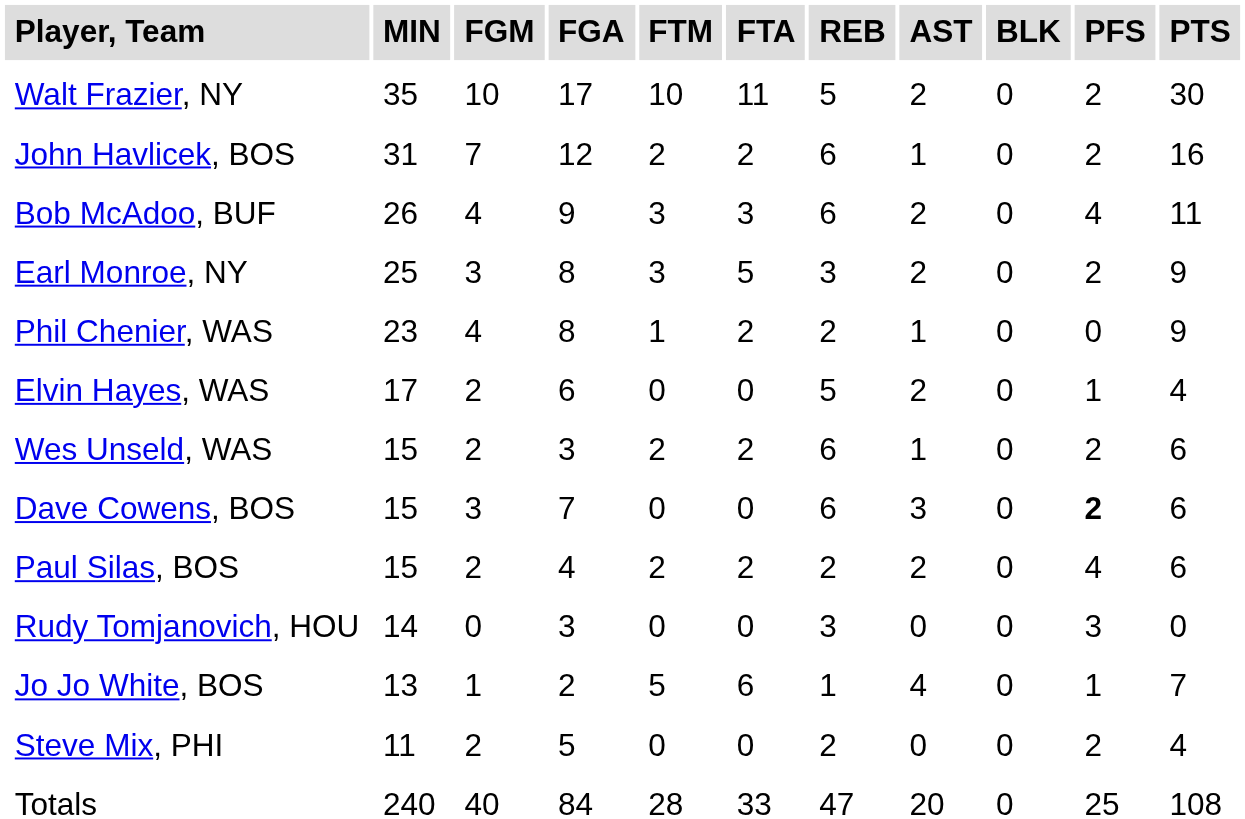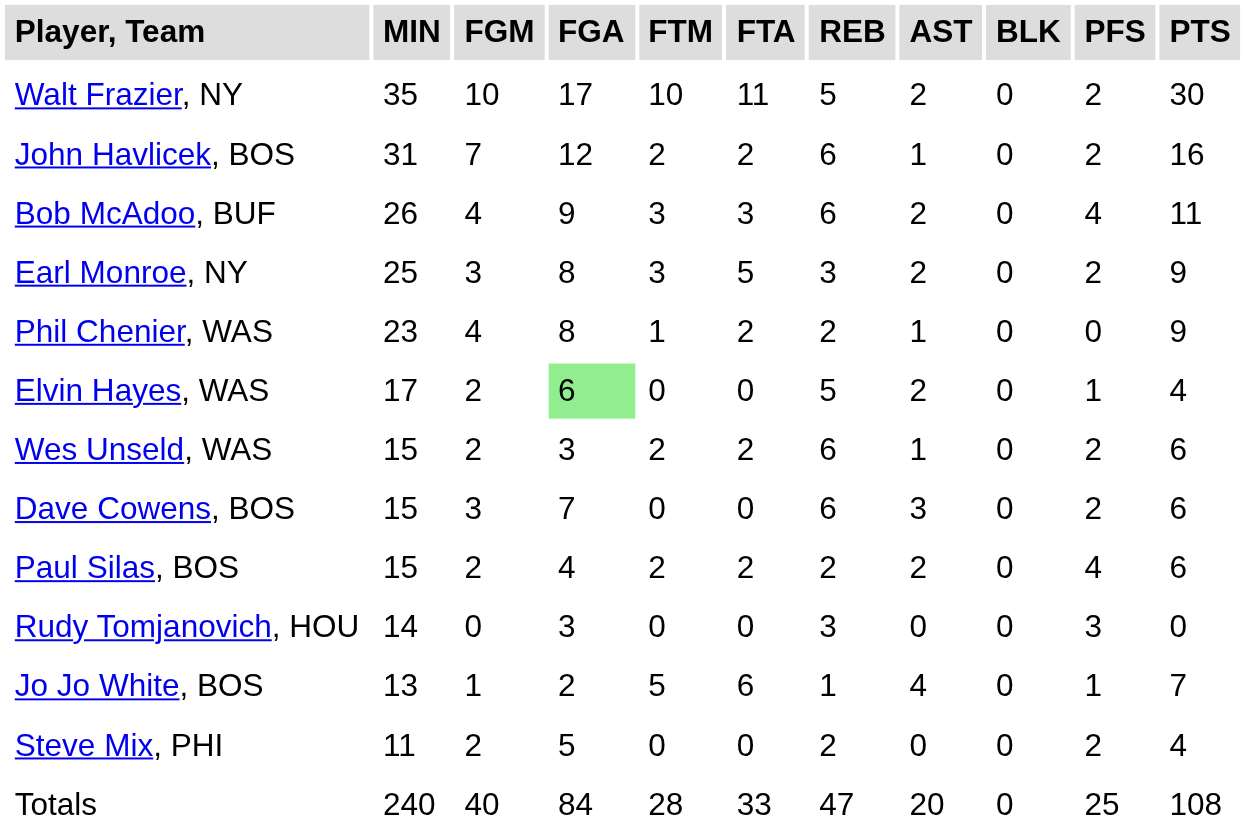Elvin Hayes, WAS | FGA: no background -> lightgreen background
Dave Cowens, BOS | PFS: bold -> normal
